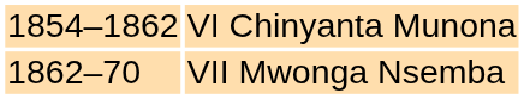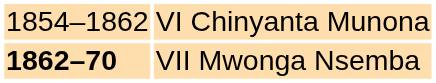VII Mwonga Nsemba | column 1: normal -> bold
